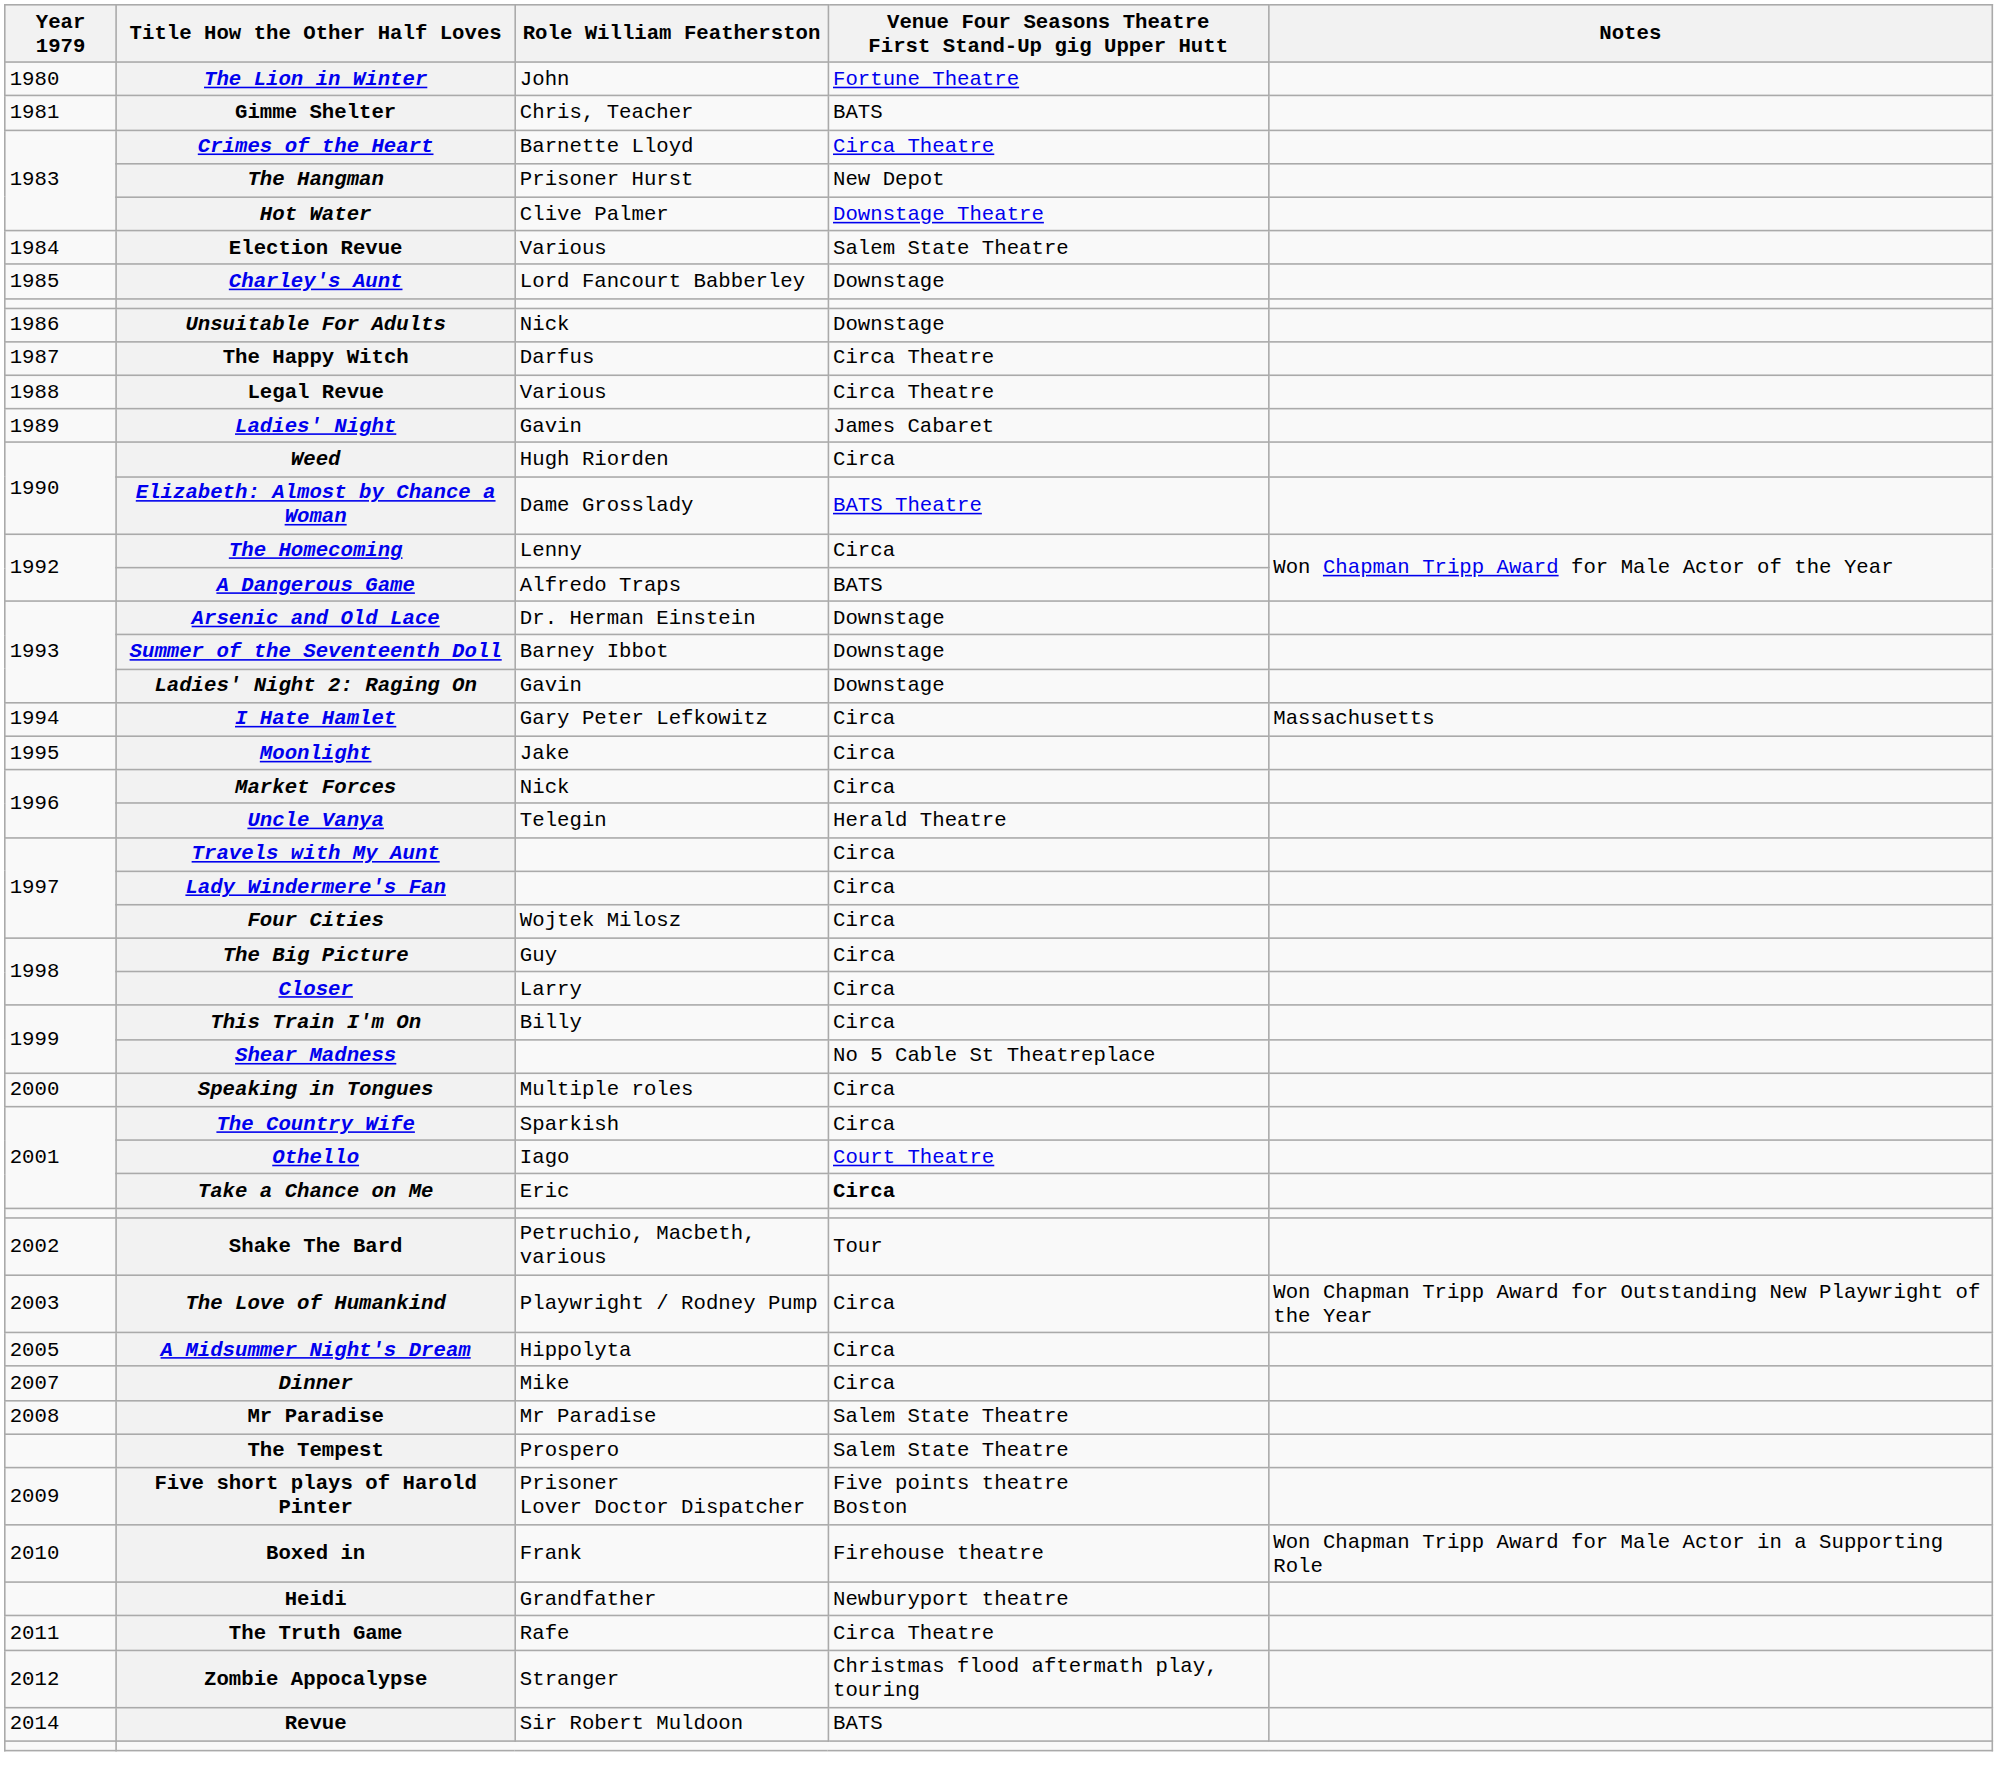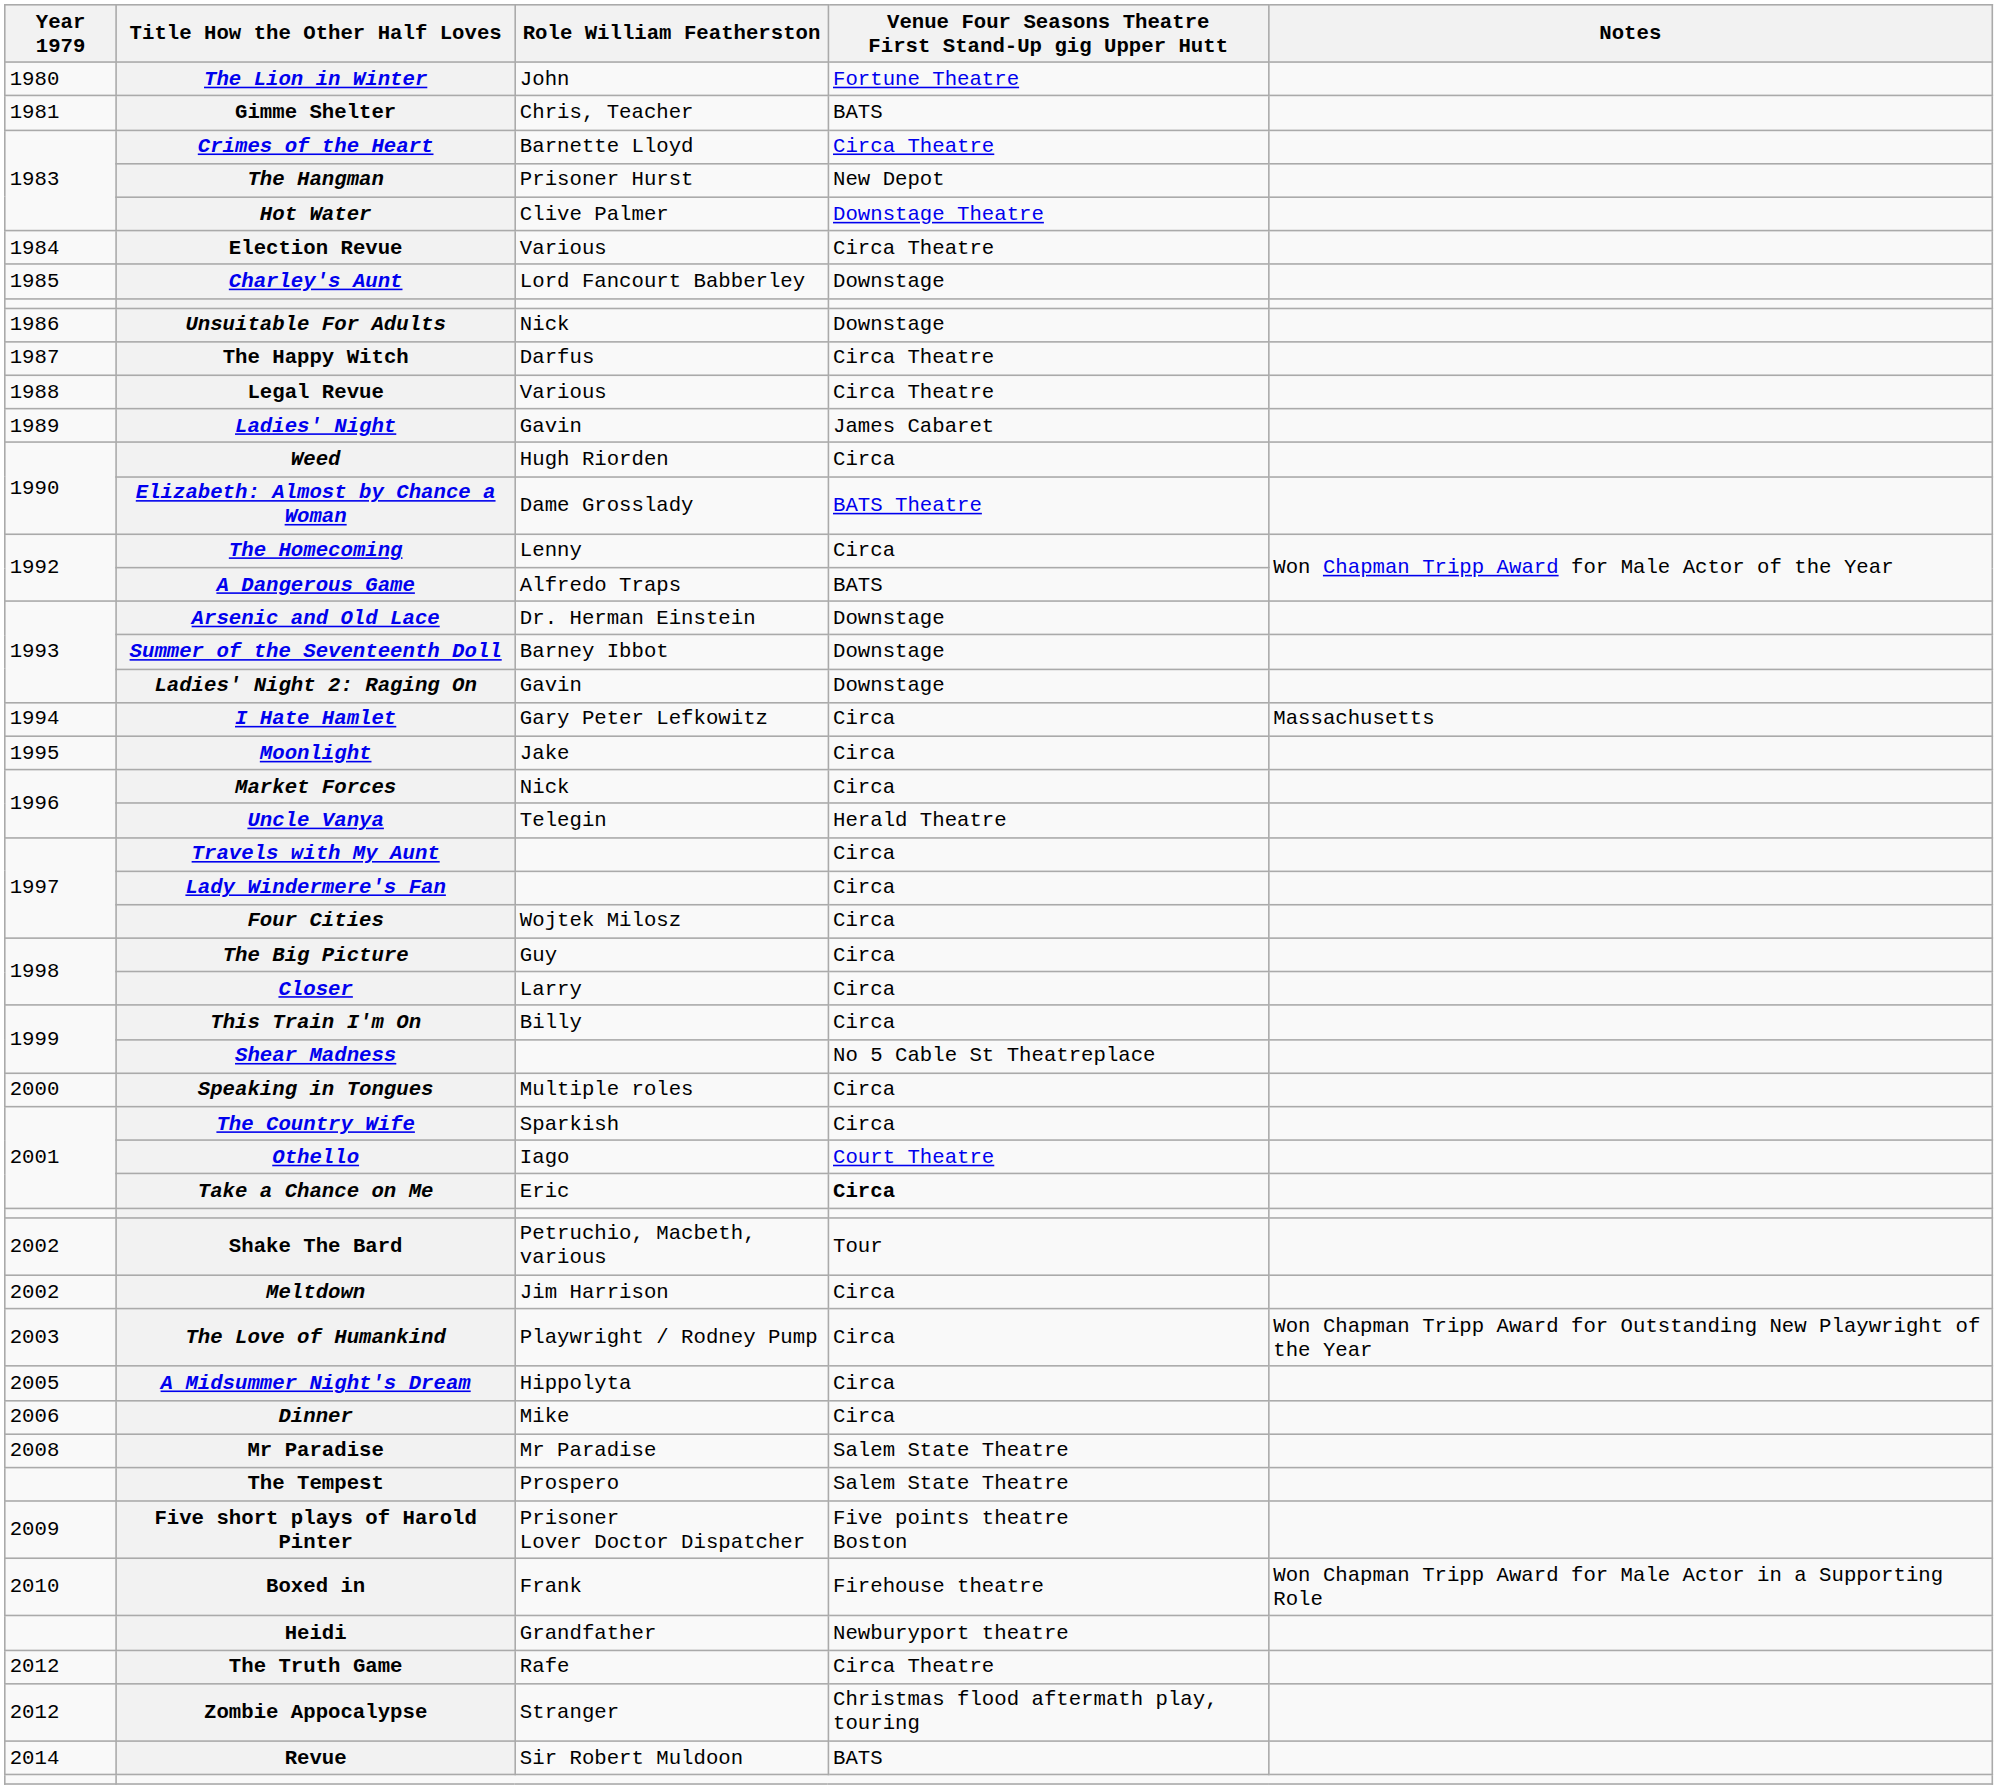Election Revue | Venue Four Seasons Theatre First Stand-Up gig Upper Hutt: Salem State Theatre -> Circa Theatre
+ row: 2002 | Meltdown | Jim Harrison | Circa
Dinner | Year 1979: 2007 -> 2006
The Truth Game | Year 1979: 2011 -> 2012
